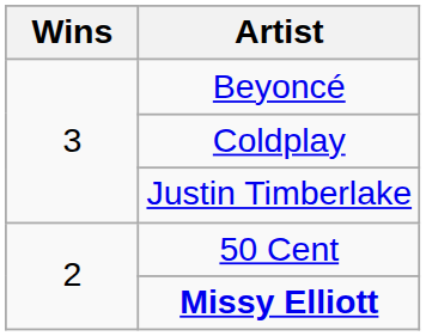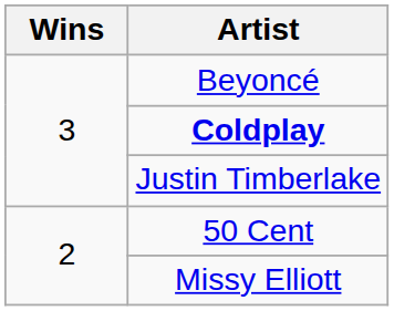Coldplay | Artist: normal -> bold
Missy Elliott | Artist: bold -> normal
